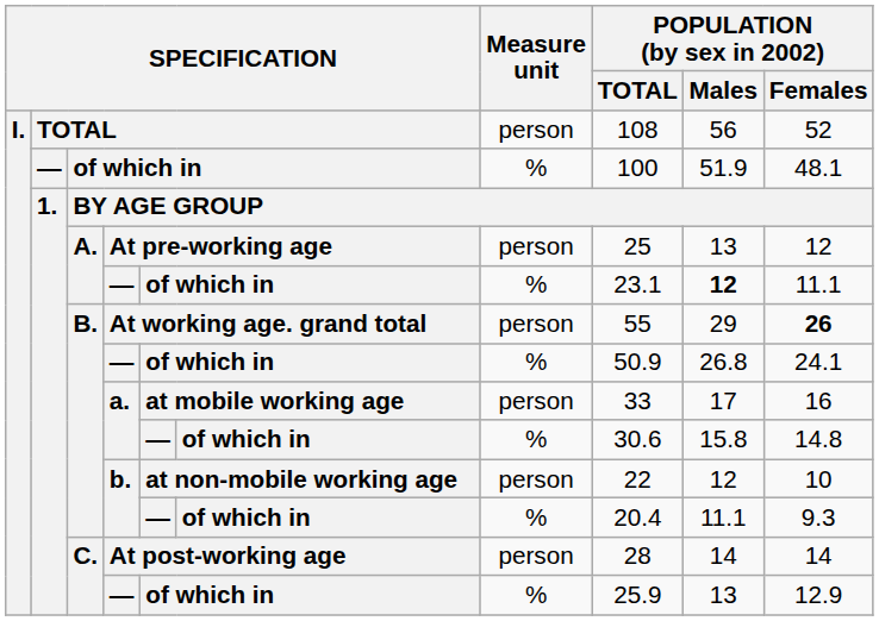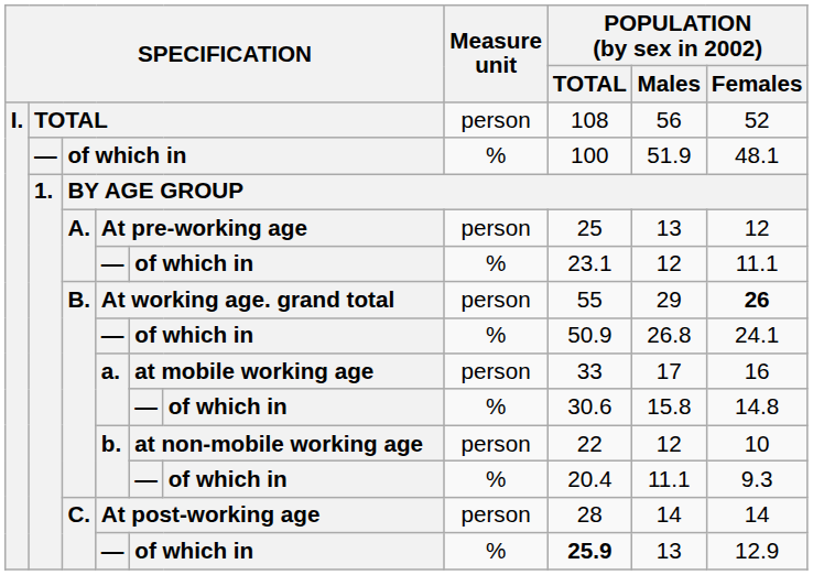A. / — | POPULATION (by sex in 2002) / Males: bold -> normal
C. / — | POPULATION (by sex in 2002) / TOTAL: normal -> bold
